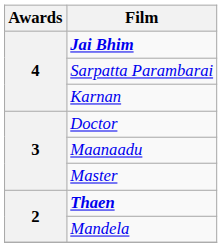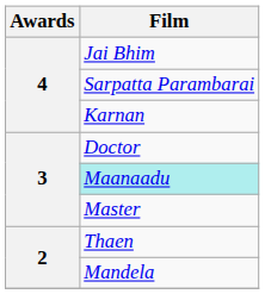Jai Bhim | Film: bold -> normal
Maanaadu | Film: no background -> paleturquoise background
Thaen | Film: bold -> normal
